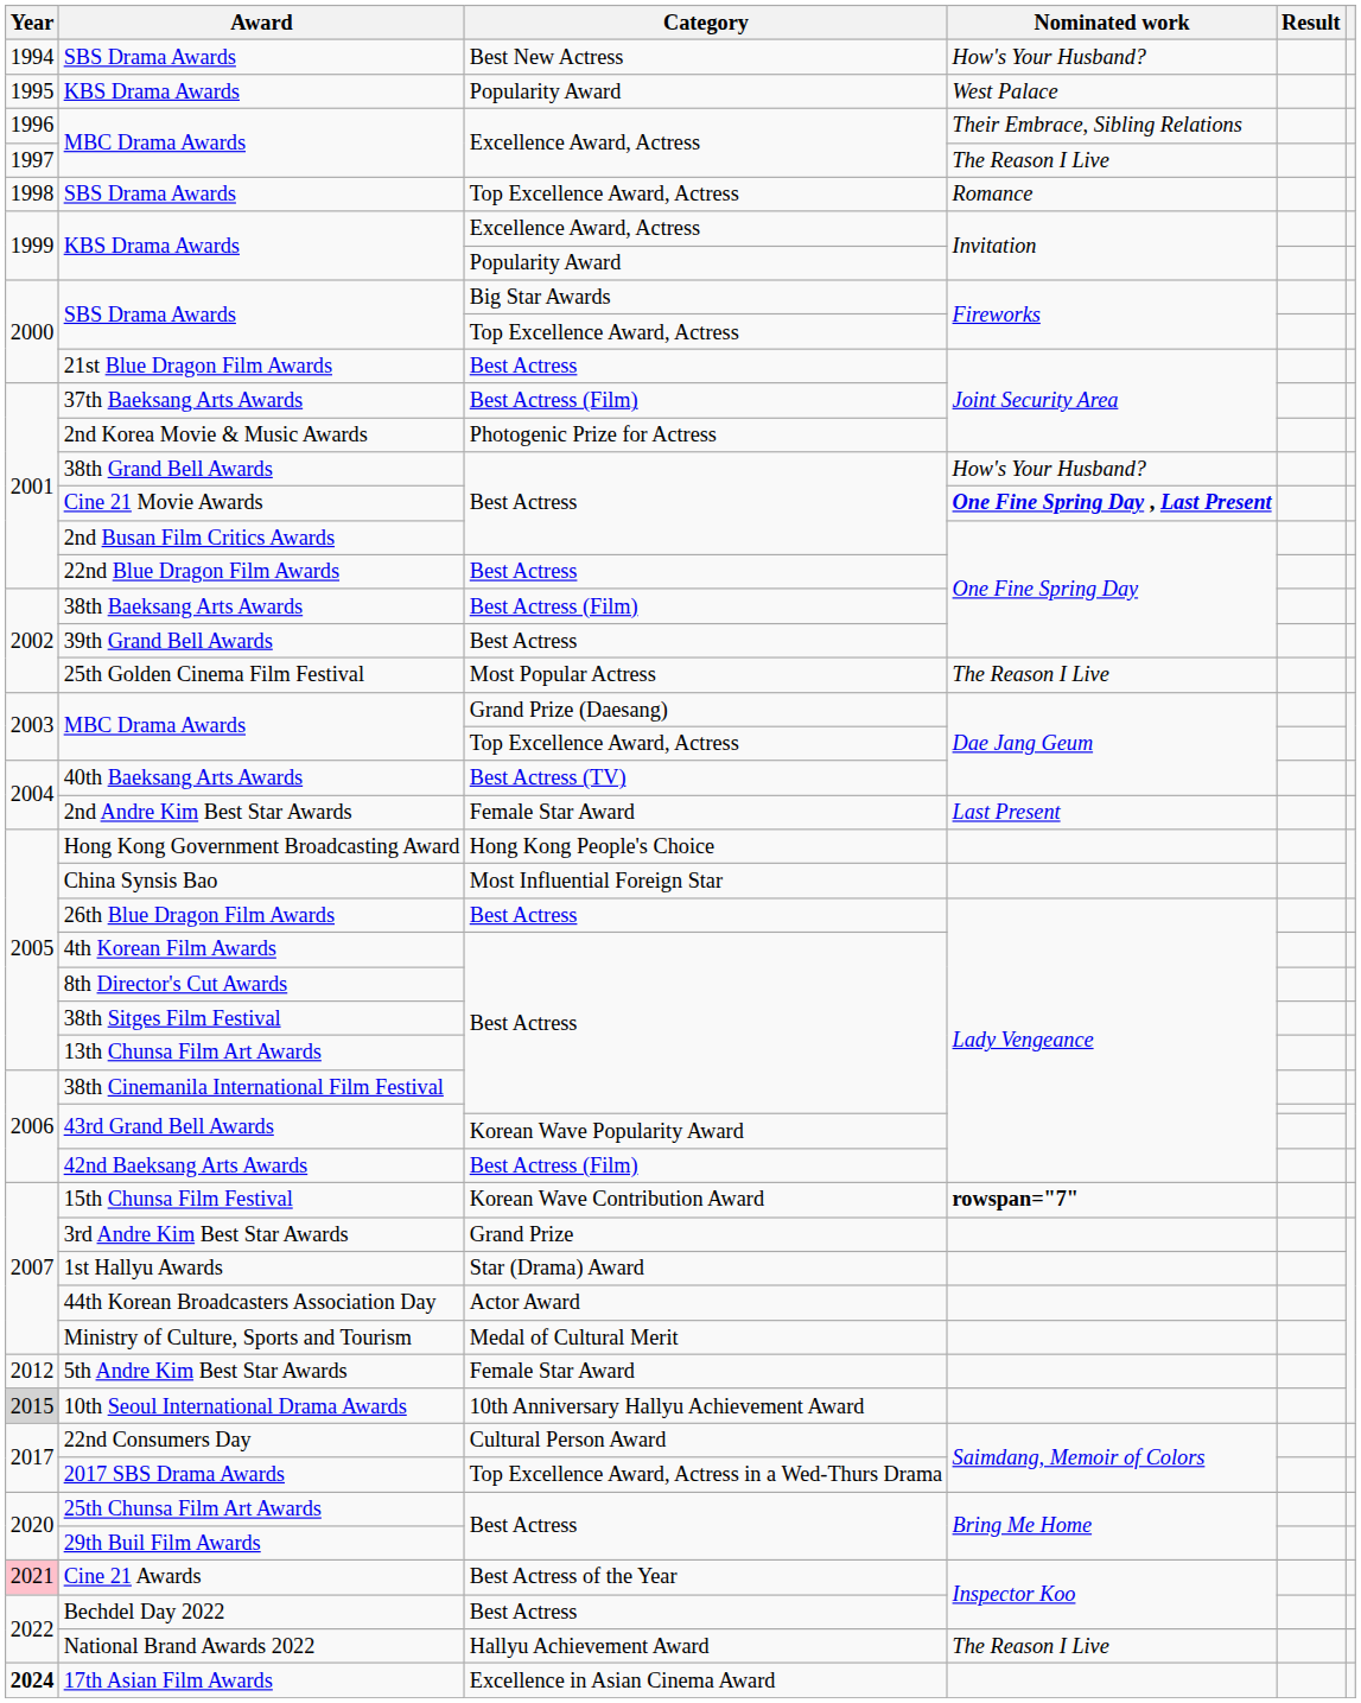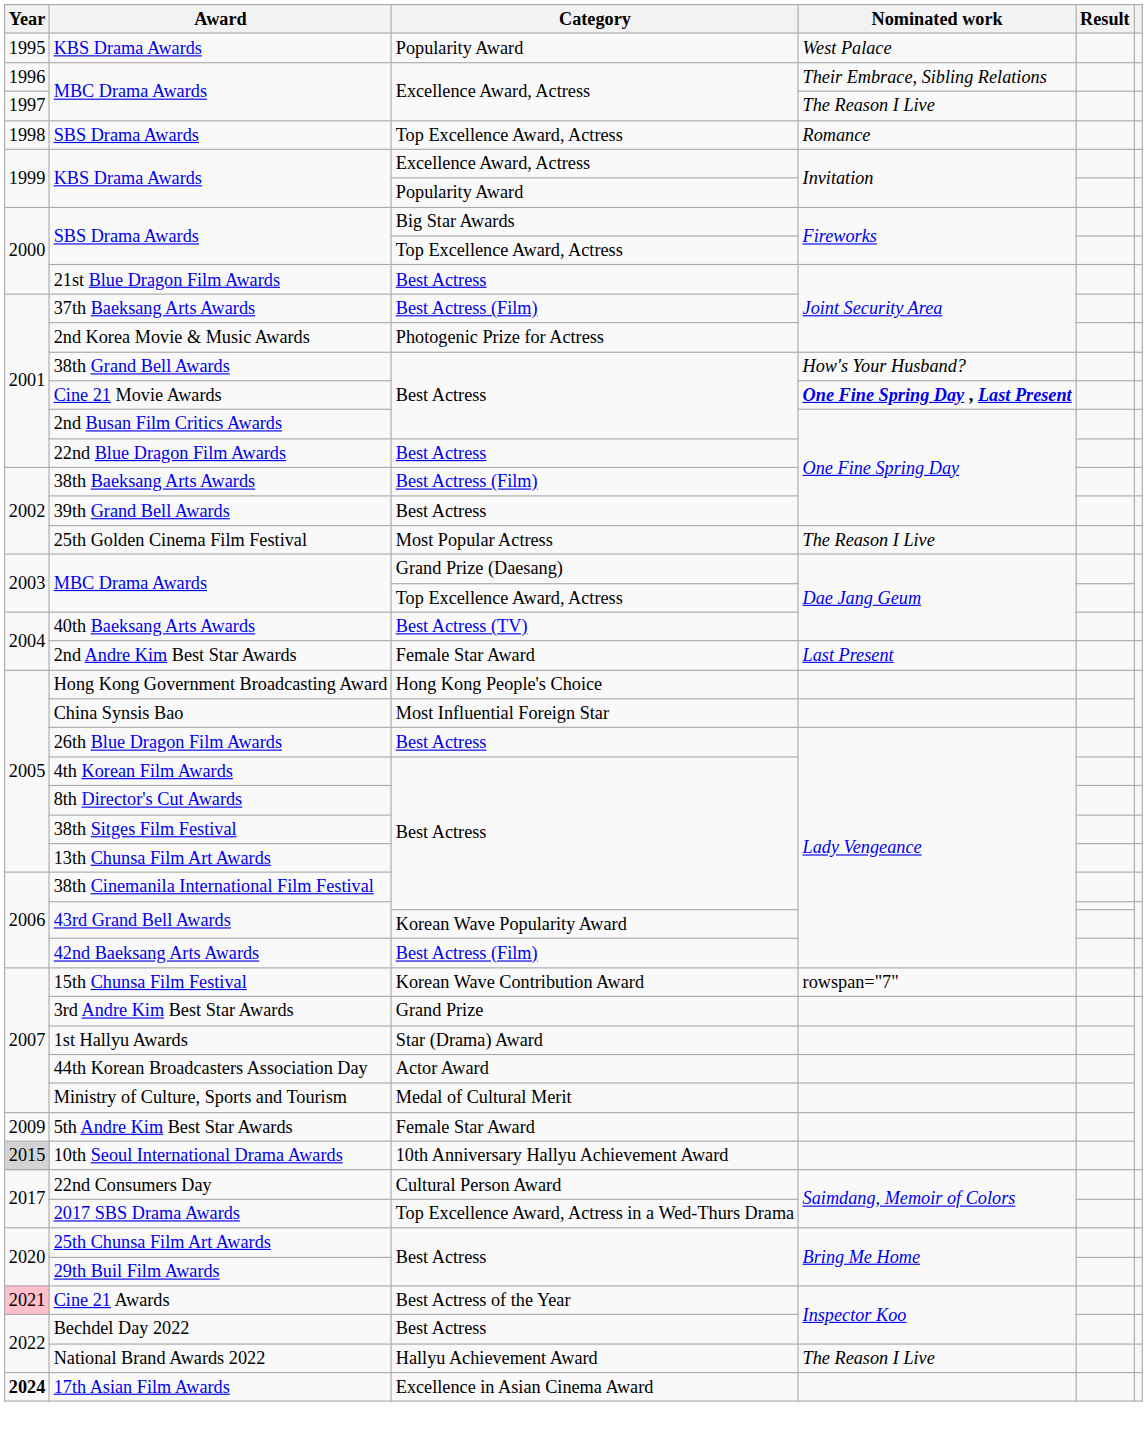- row: 1994 | SBS Drama Awards | Best New Actress | How's Your Husband?
15th Chunsa Film Festival | Nominated work: bold -> normal
5th Andre Kim Best Star Awards | Year: 2012 -> 2009
